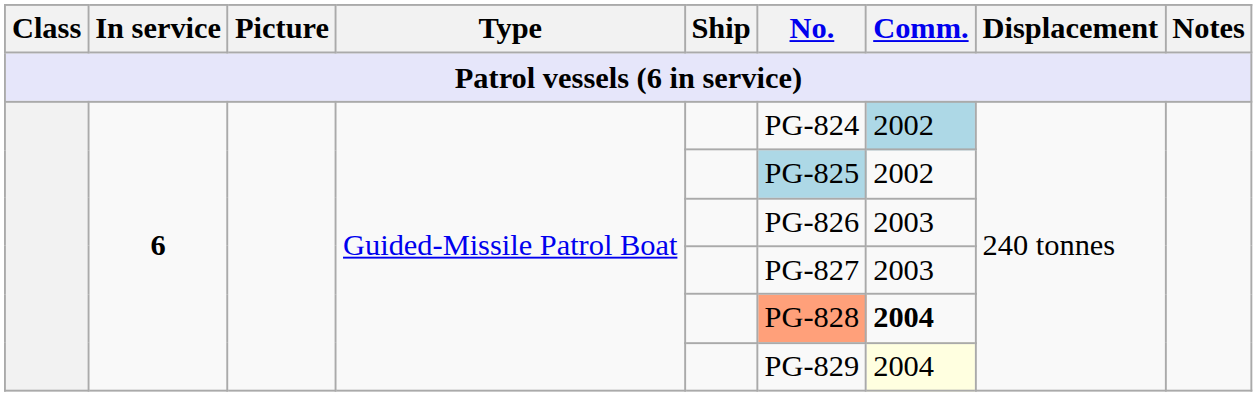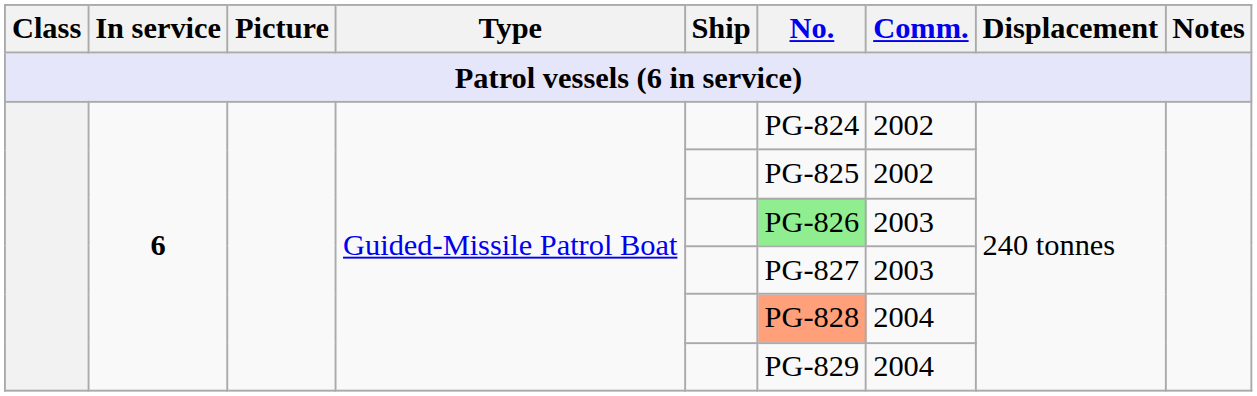row 3 | Comm.: lightblue background -> no background
row 4 | No.: lightblue background -> no background
row 5 | No.: no background -> lightgreen background
row 7 | Comm.: bold -> normal
row 8 | Comm.: lightyellow background -> no background
